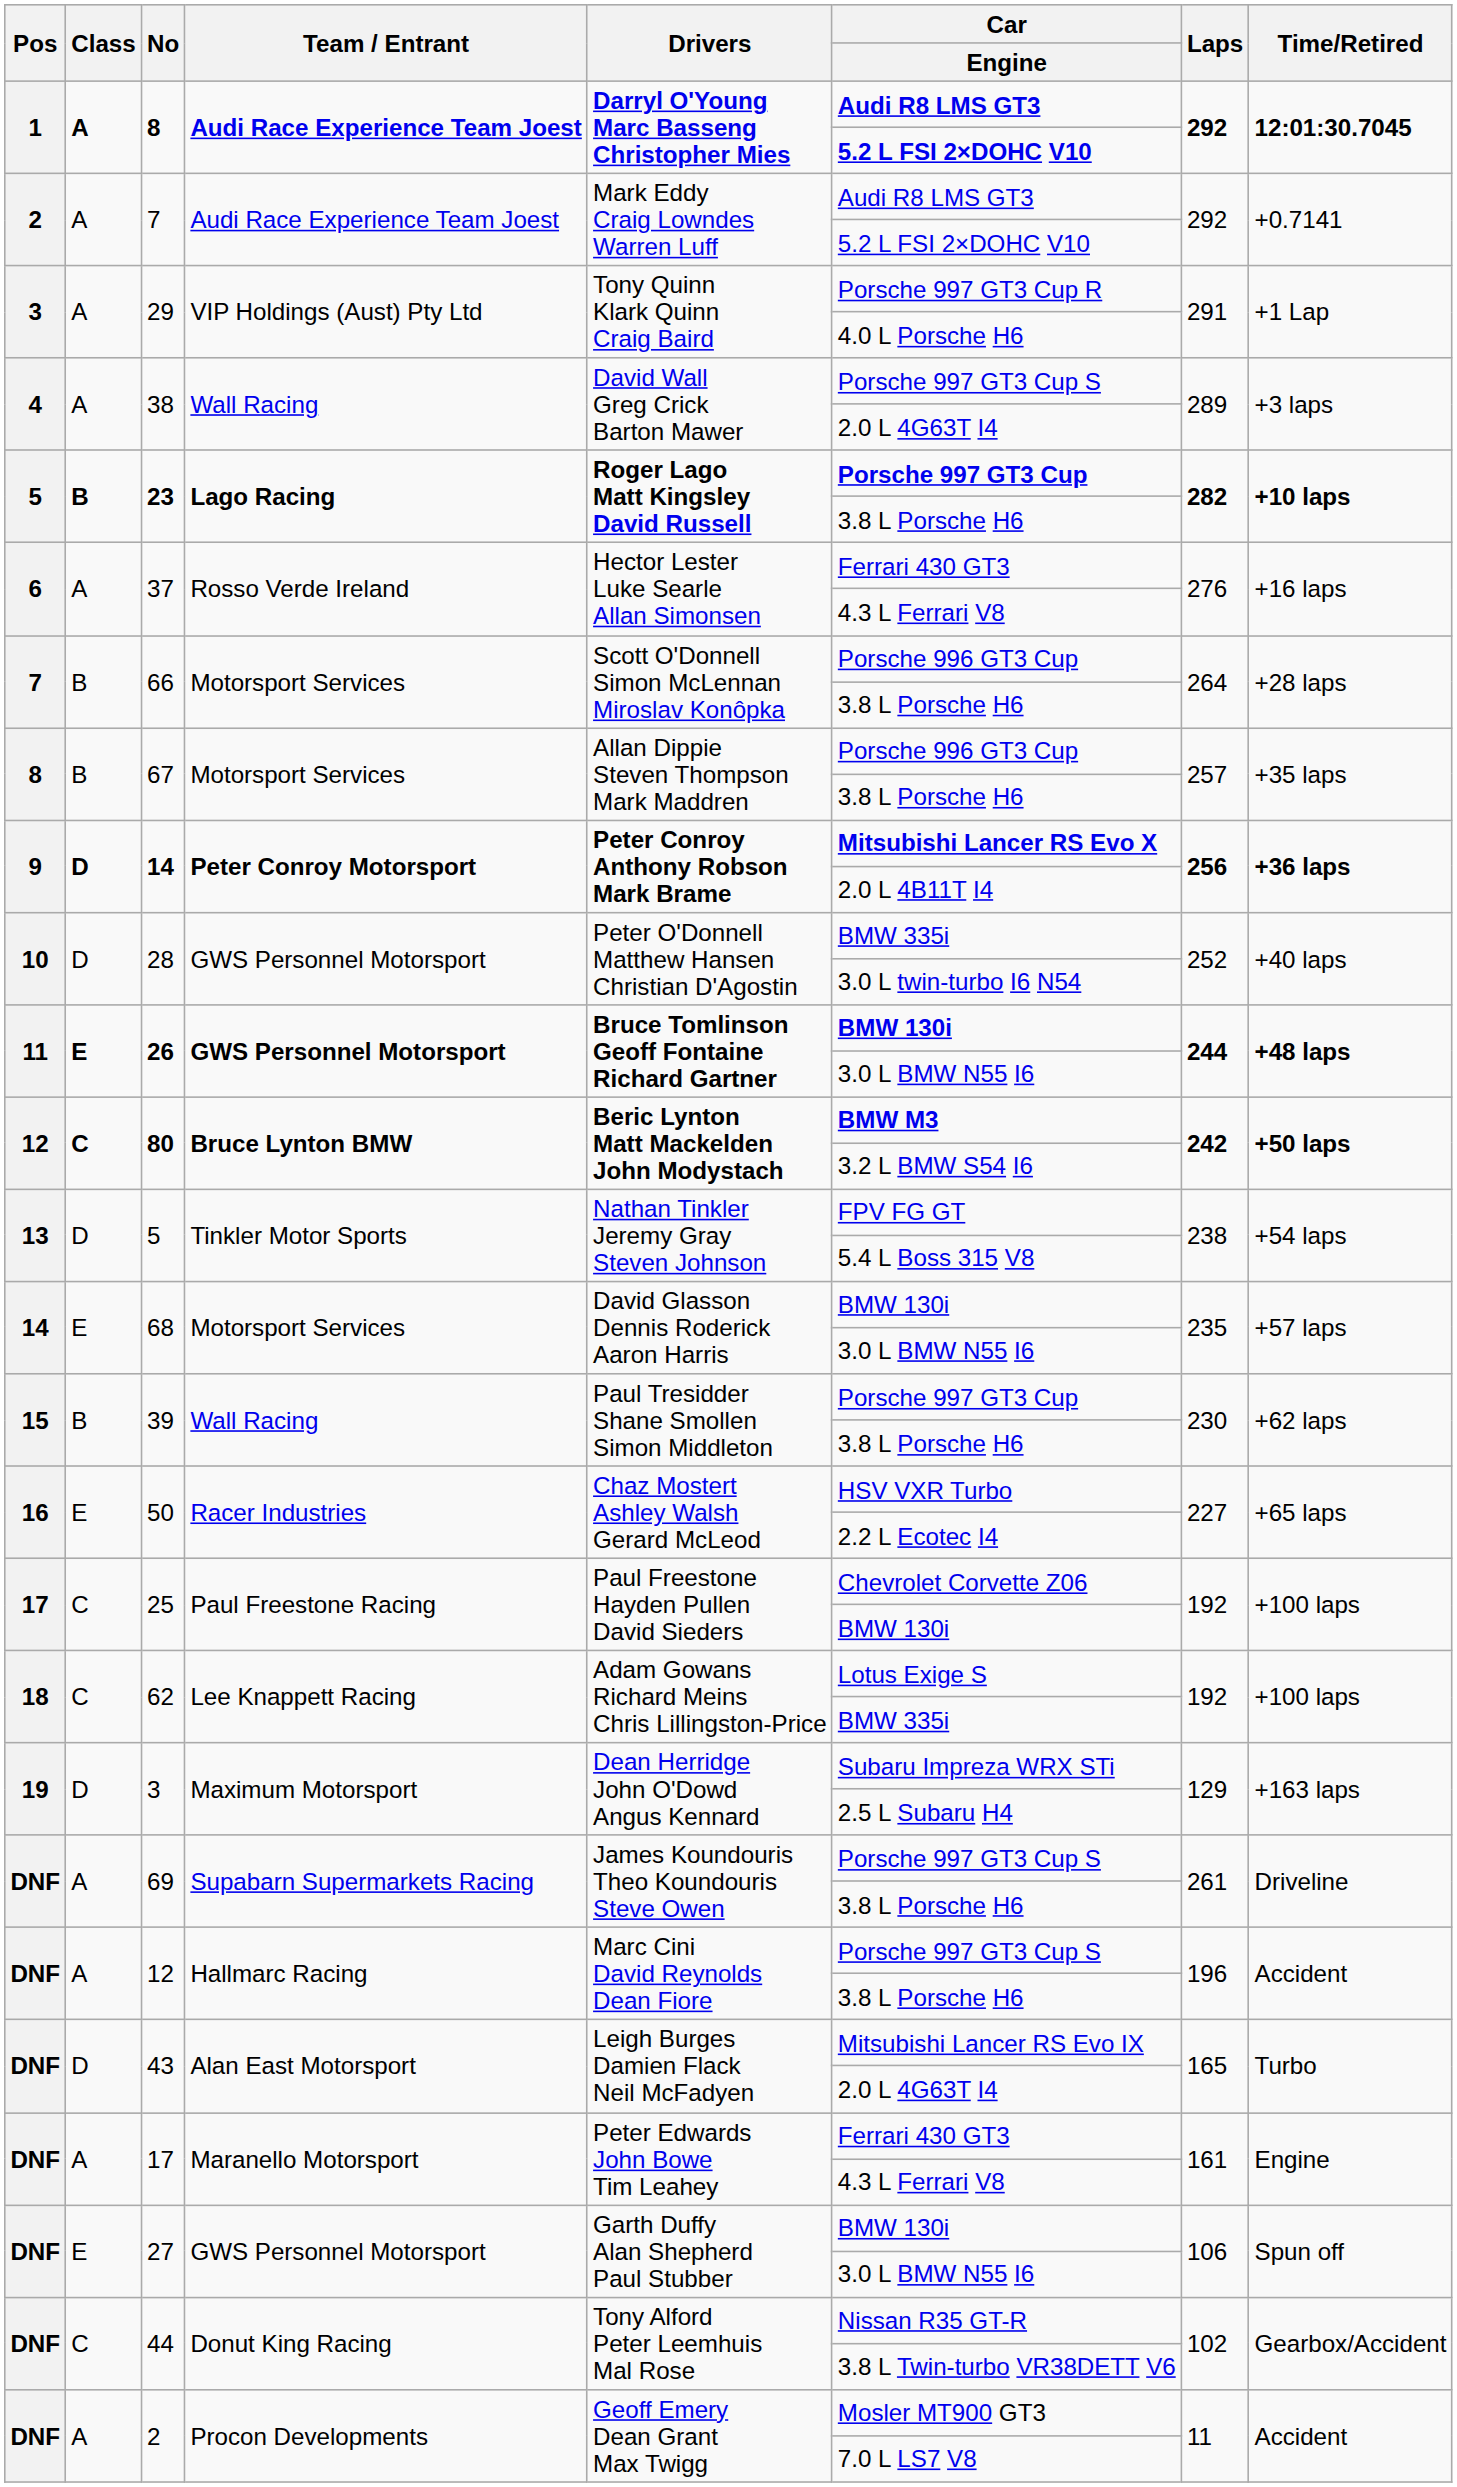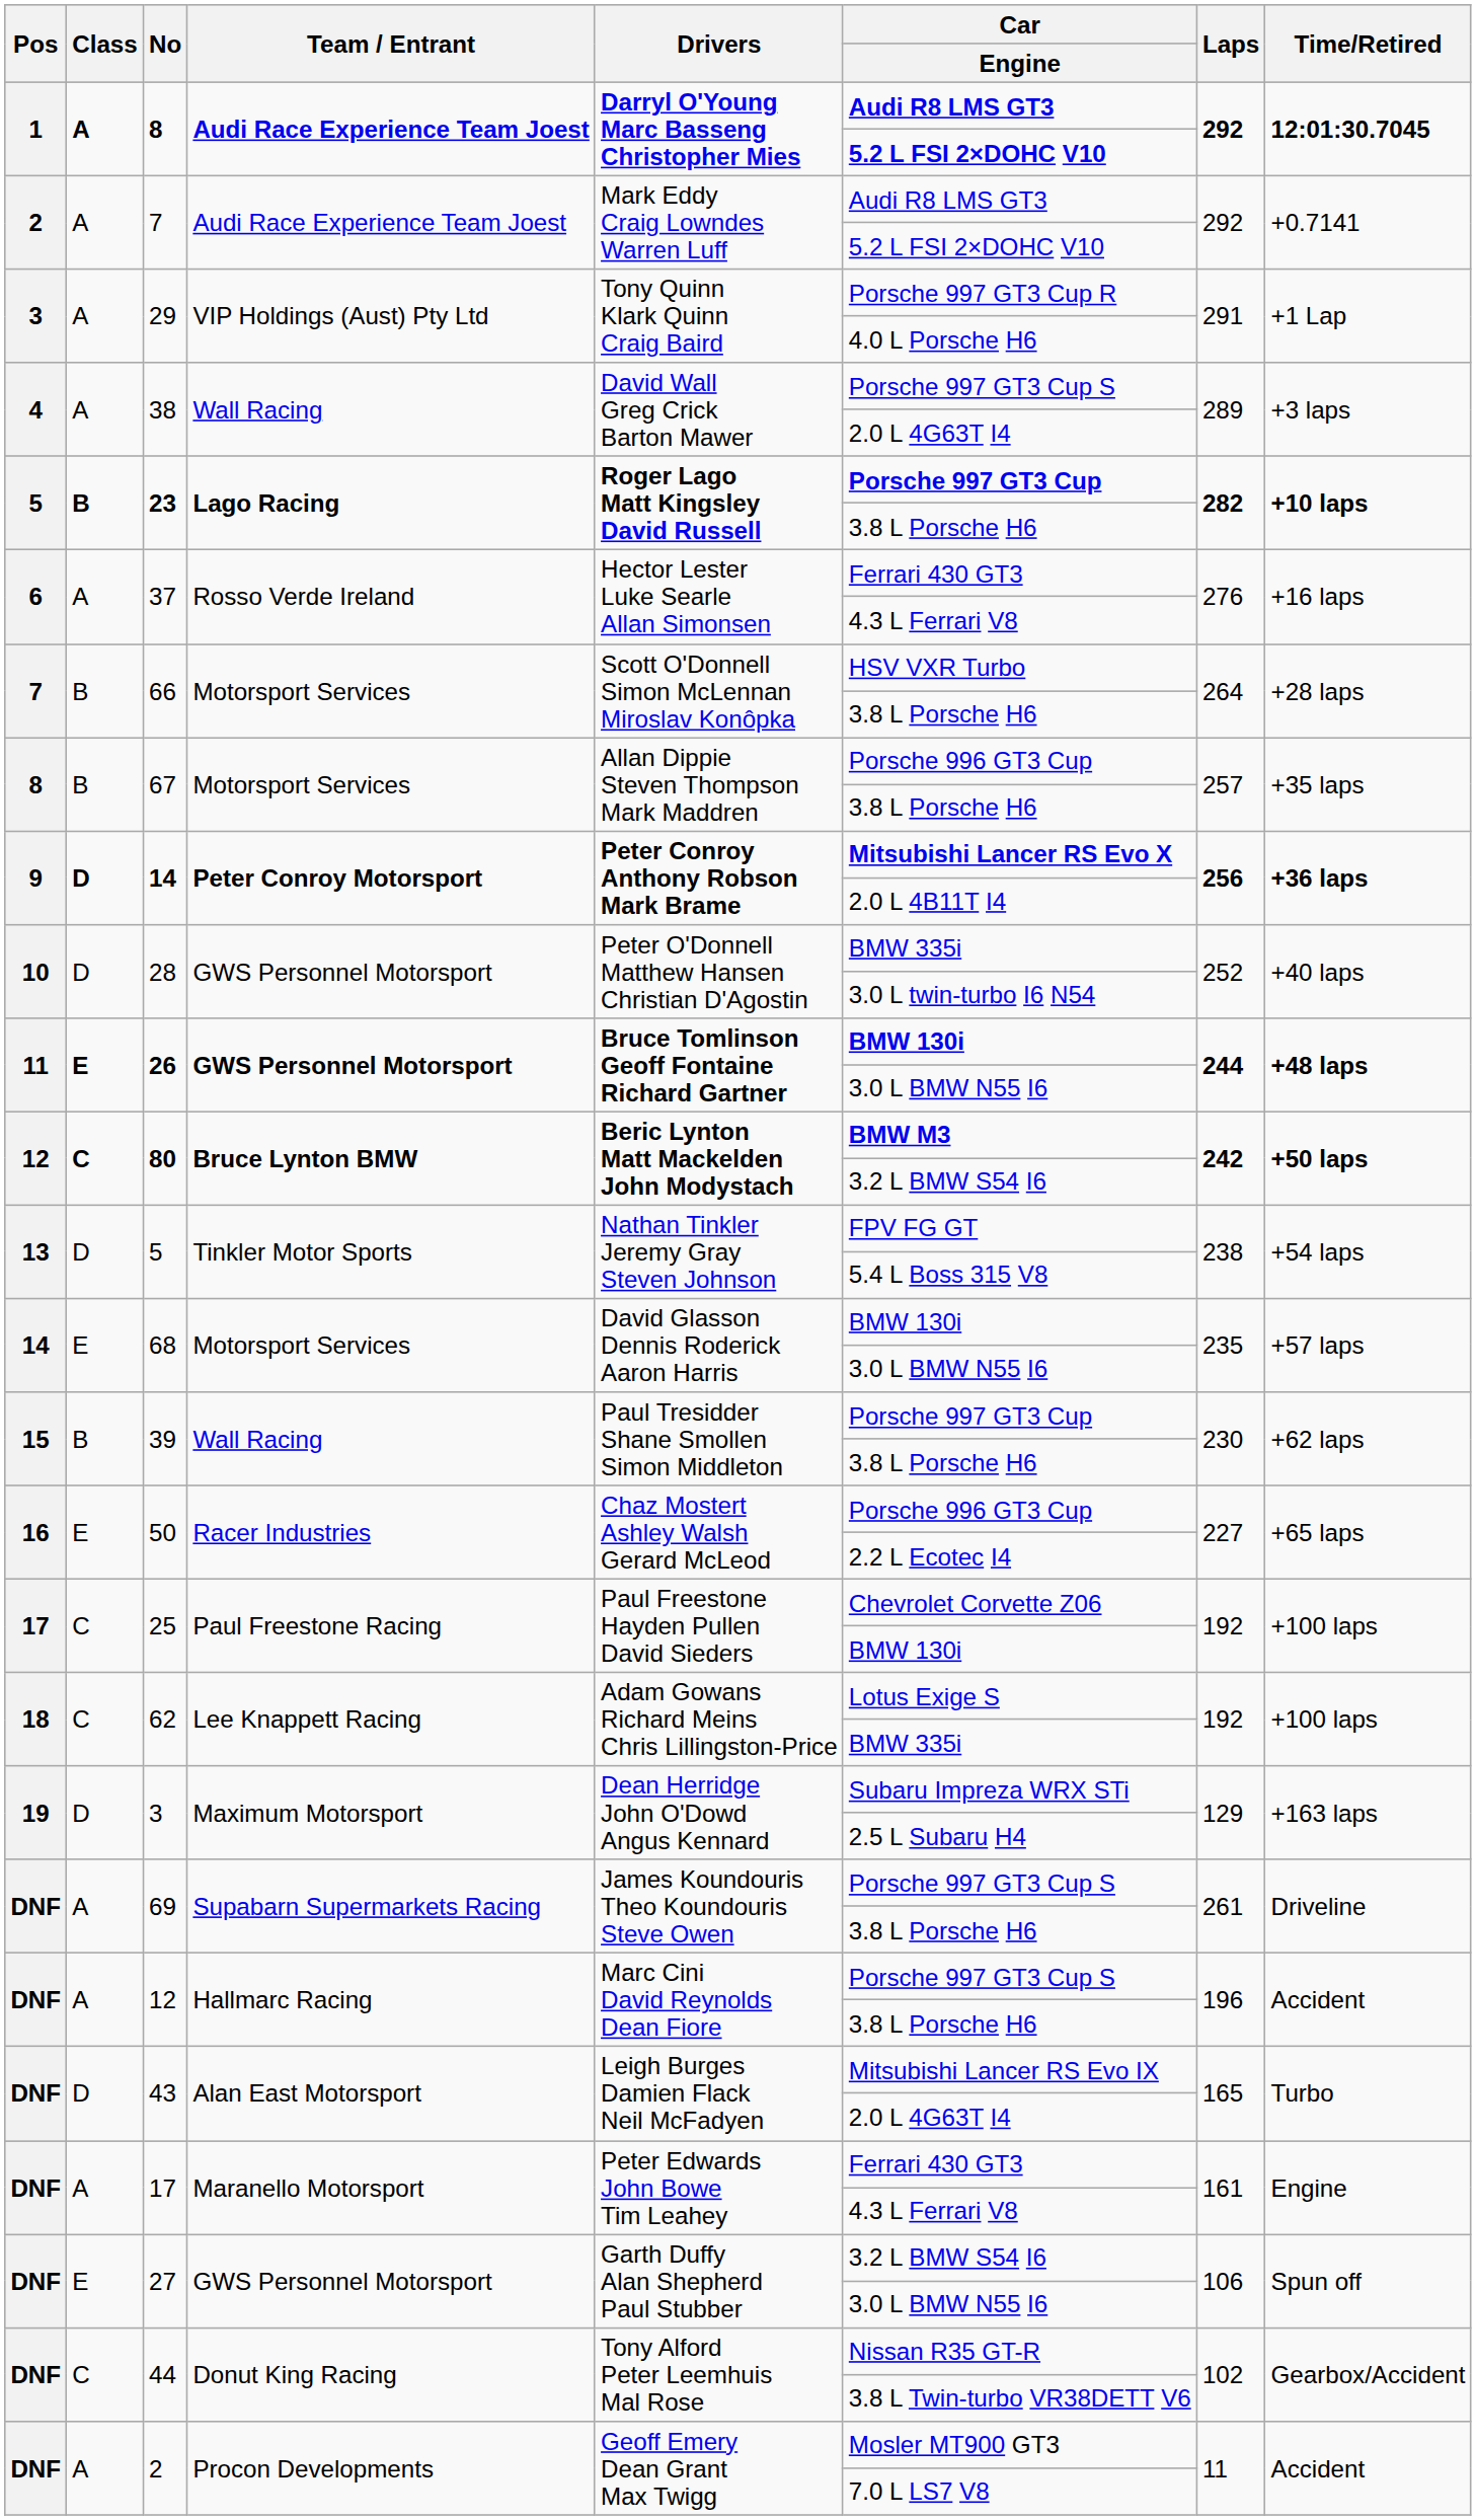row 15 | Car / Engine: Porsche 996 GT3 Cup -> HSV VXR Turbo
row 33 | Car / Engine: HSV VXR Turbo -> Porsche 996 GT3 Cup
row 49 | Car / Engine: BMW 130i -> 3.2 L BMW S54 I6
